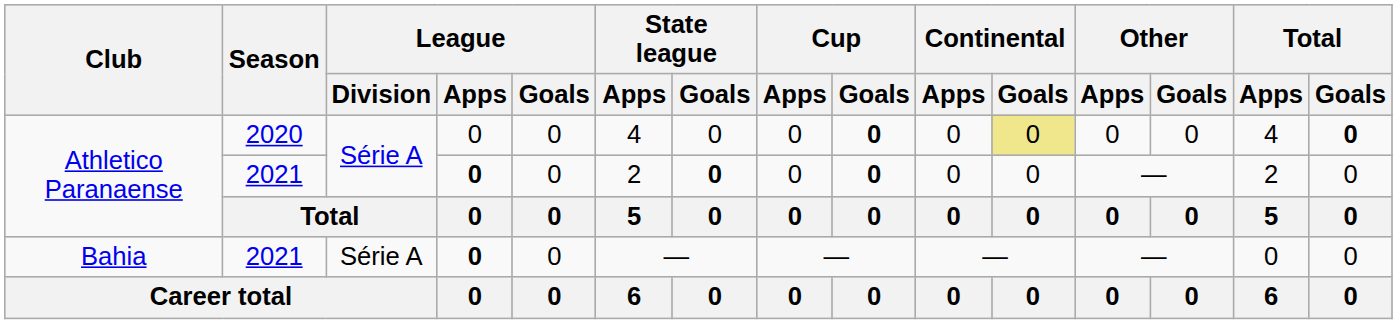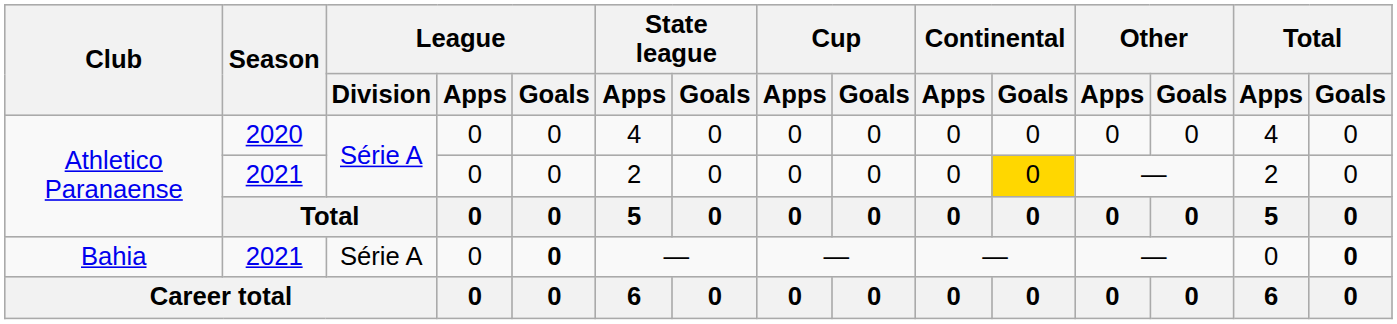Athletico Paranaense / 2020 | Cup / Goals: bold -> normal
Athletico Paranaense / 2020 | Continental / Goals: khaki background -> no background
Athletico Paranaense / 2020 | Total / Goals: bold -> normal
Athletico Paranaense / 2021 | League / Apps: bold -> normal
Athletico Paranaense / 2021 | State league / Goals: bold -> normal
Athletico Paranaense / 2021 | Cup / Goals: bold -> normal
Athletico Paranaense / 2021 | Continental / Goals: no background -> gold background
Bahia | League / Apps: bold -> normal
Bahia | League / Goals: normal -> bold
Bahia | Total / Goals: normal -> bold
